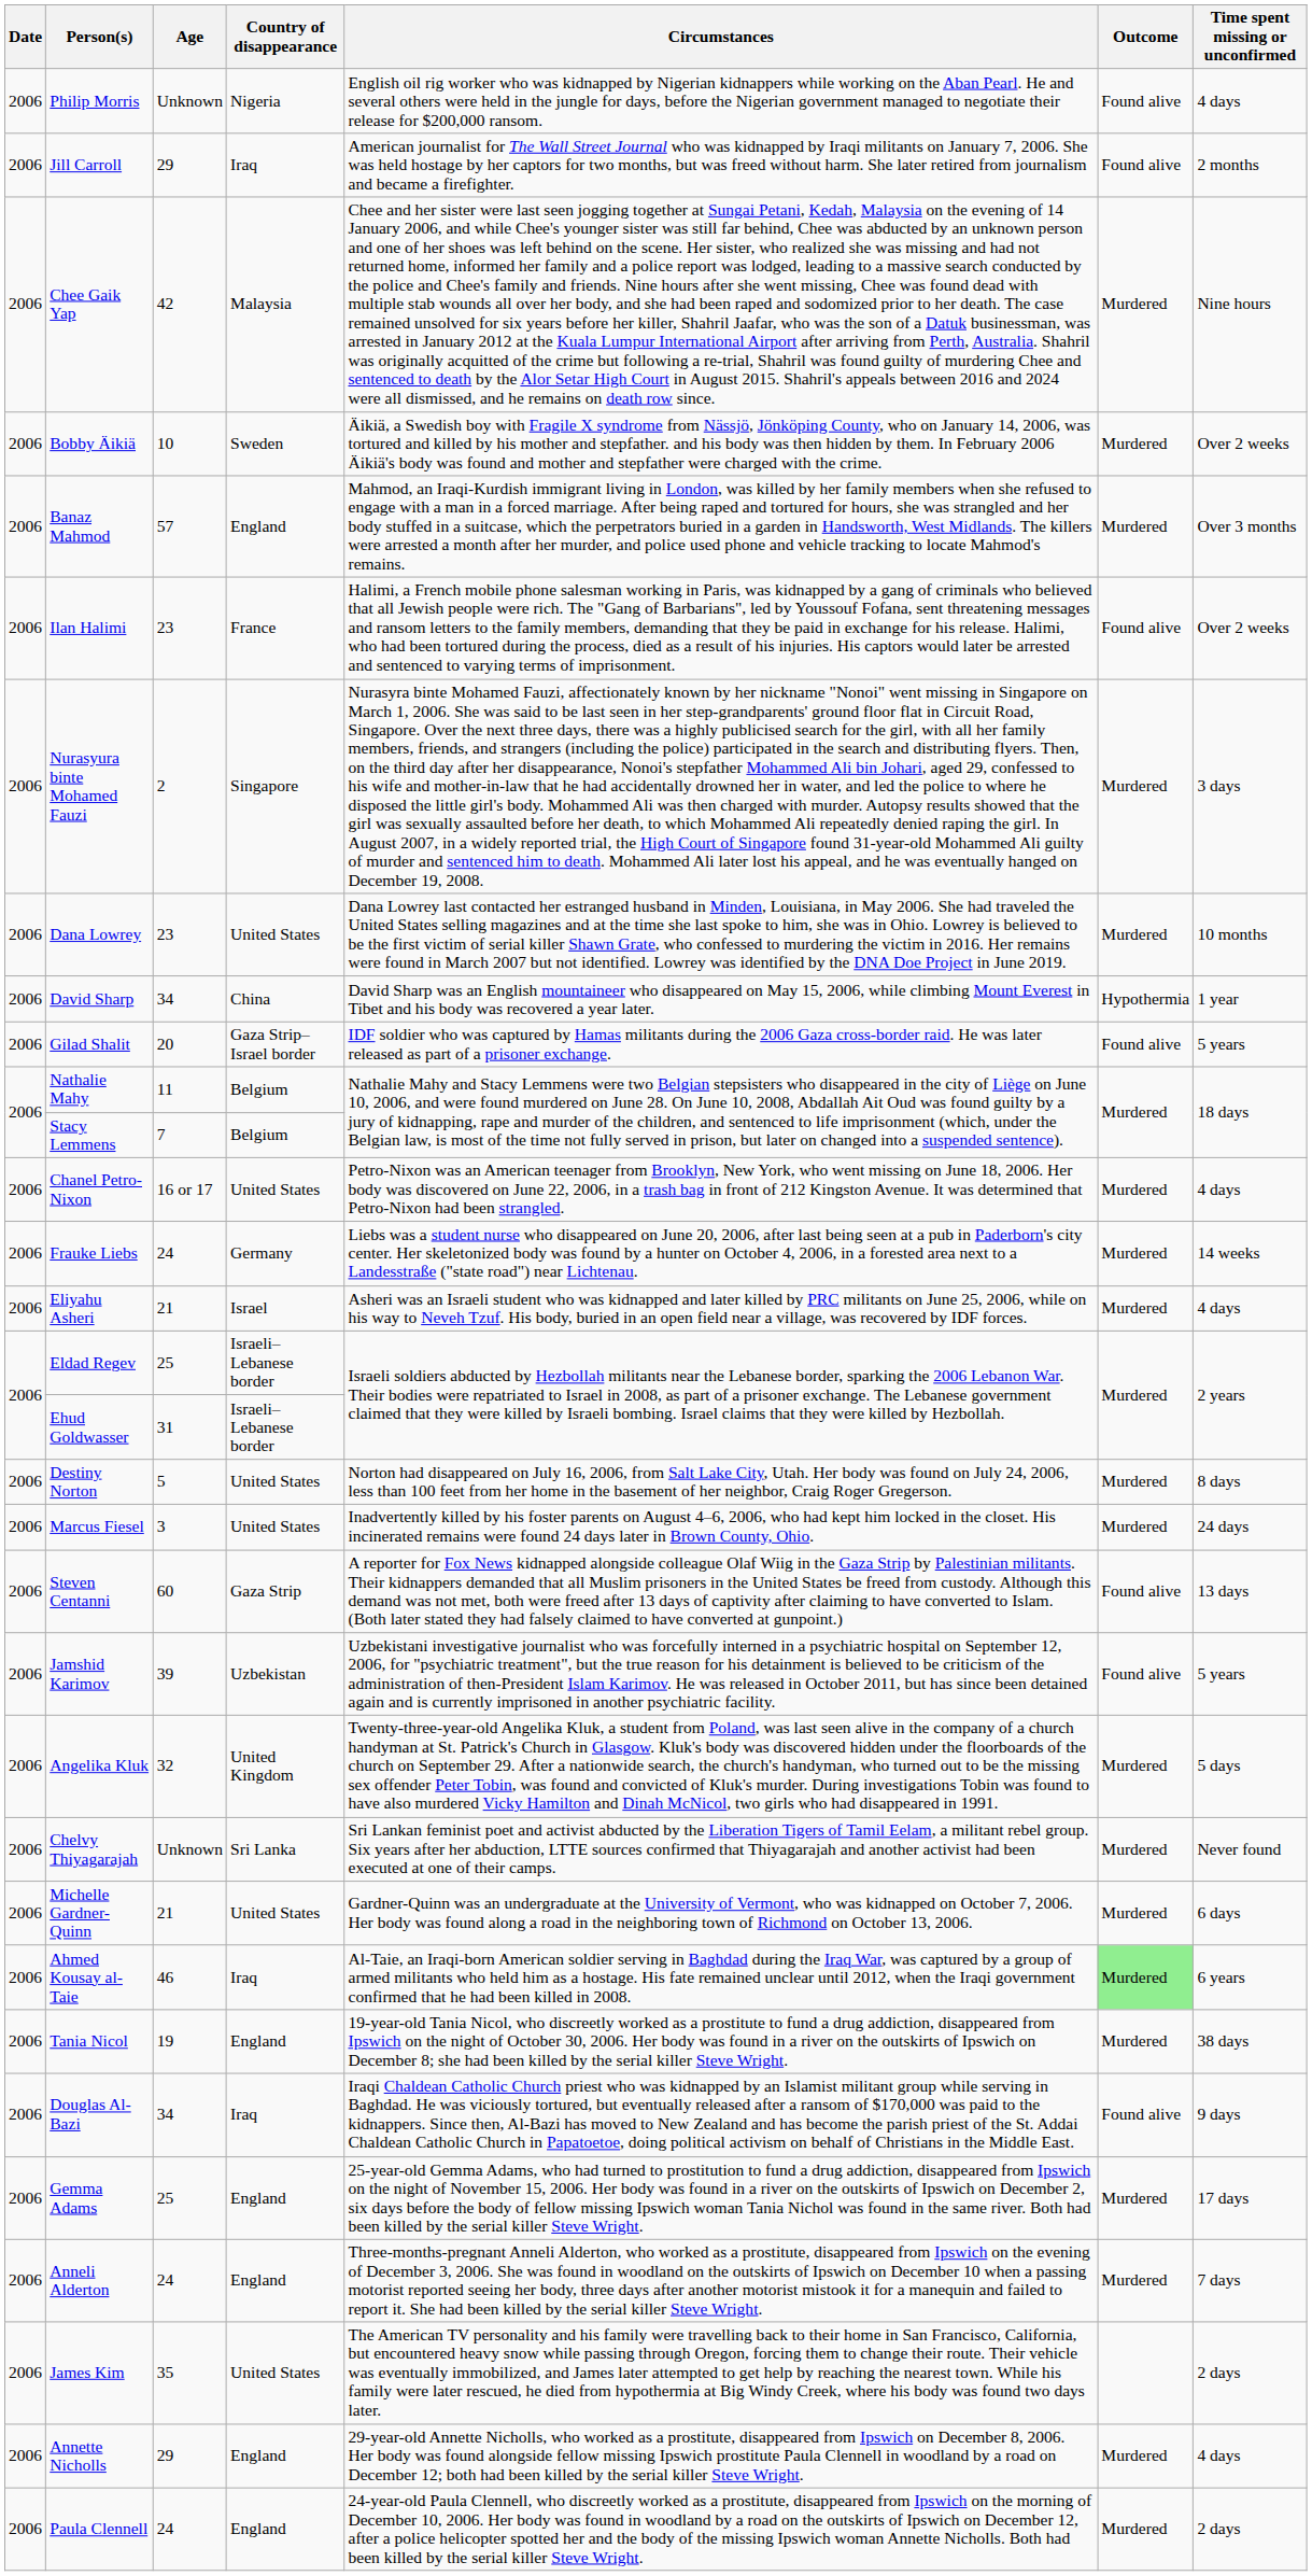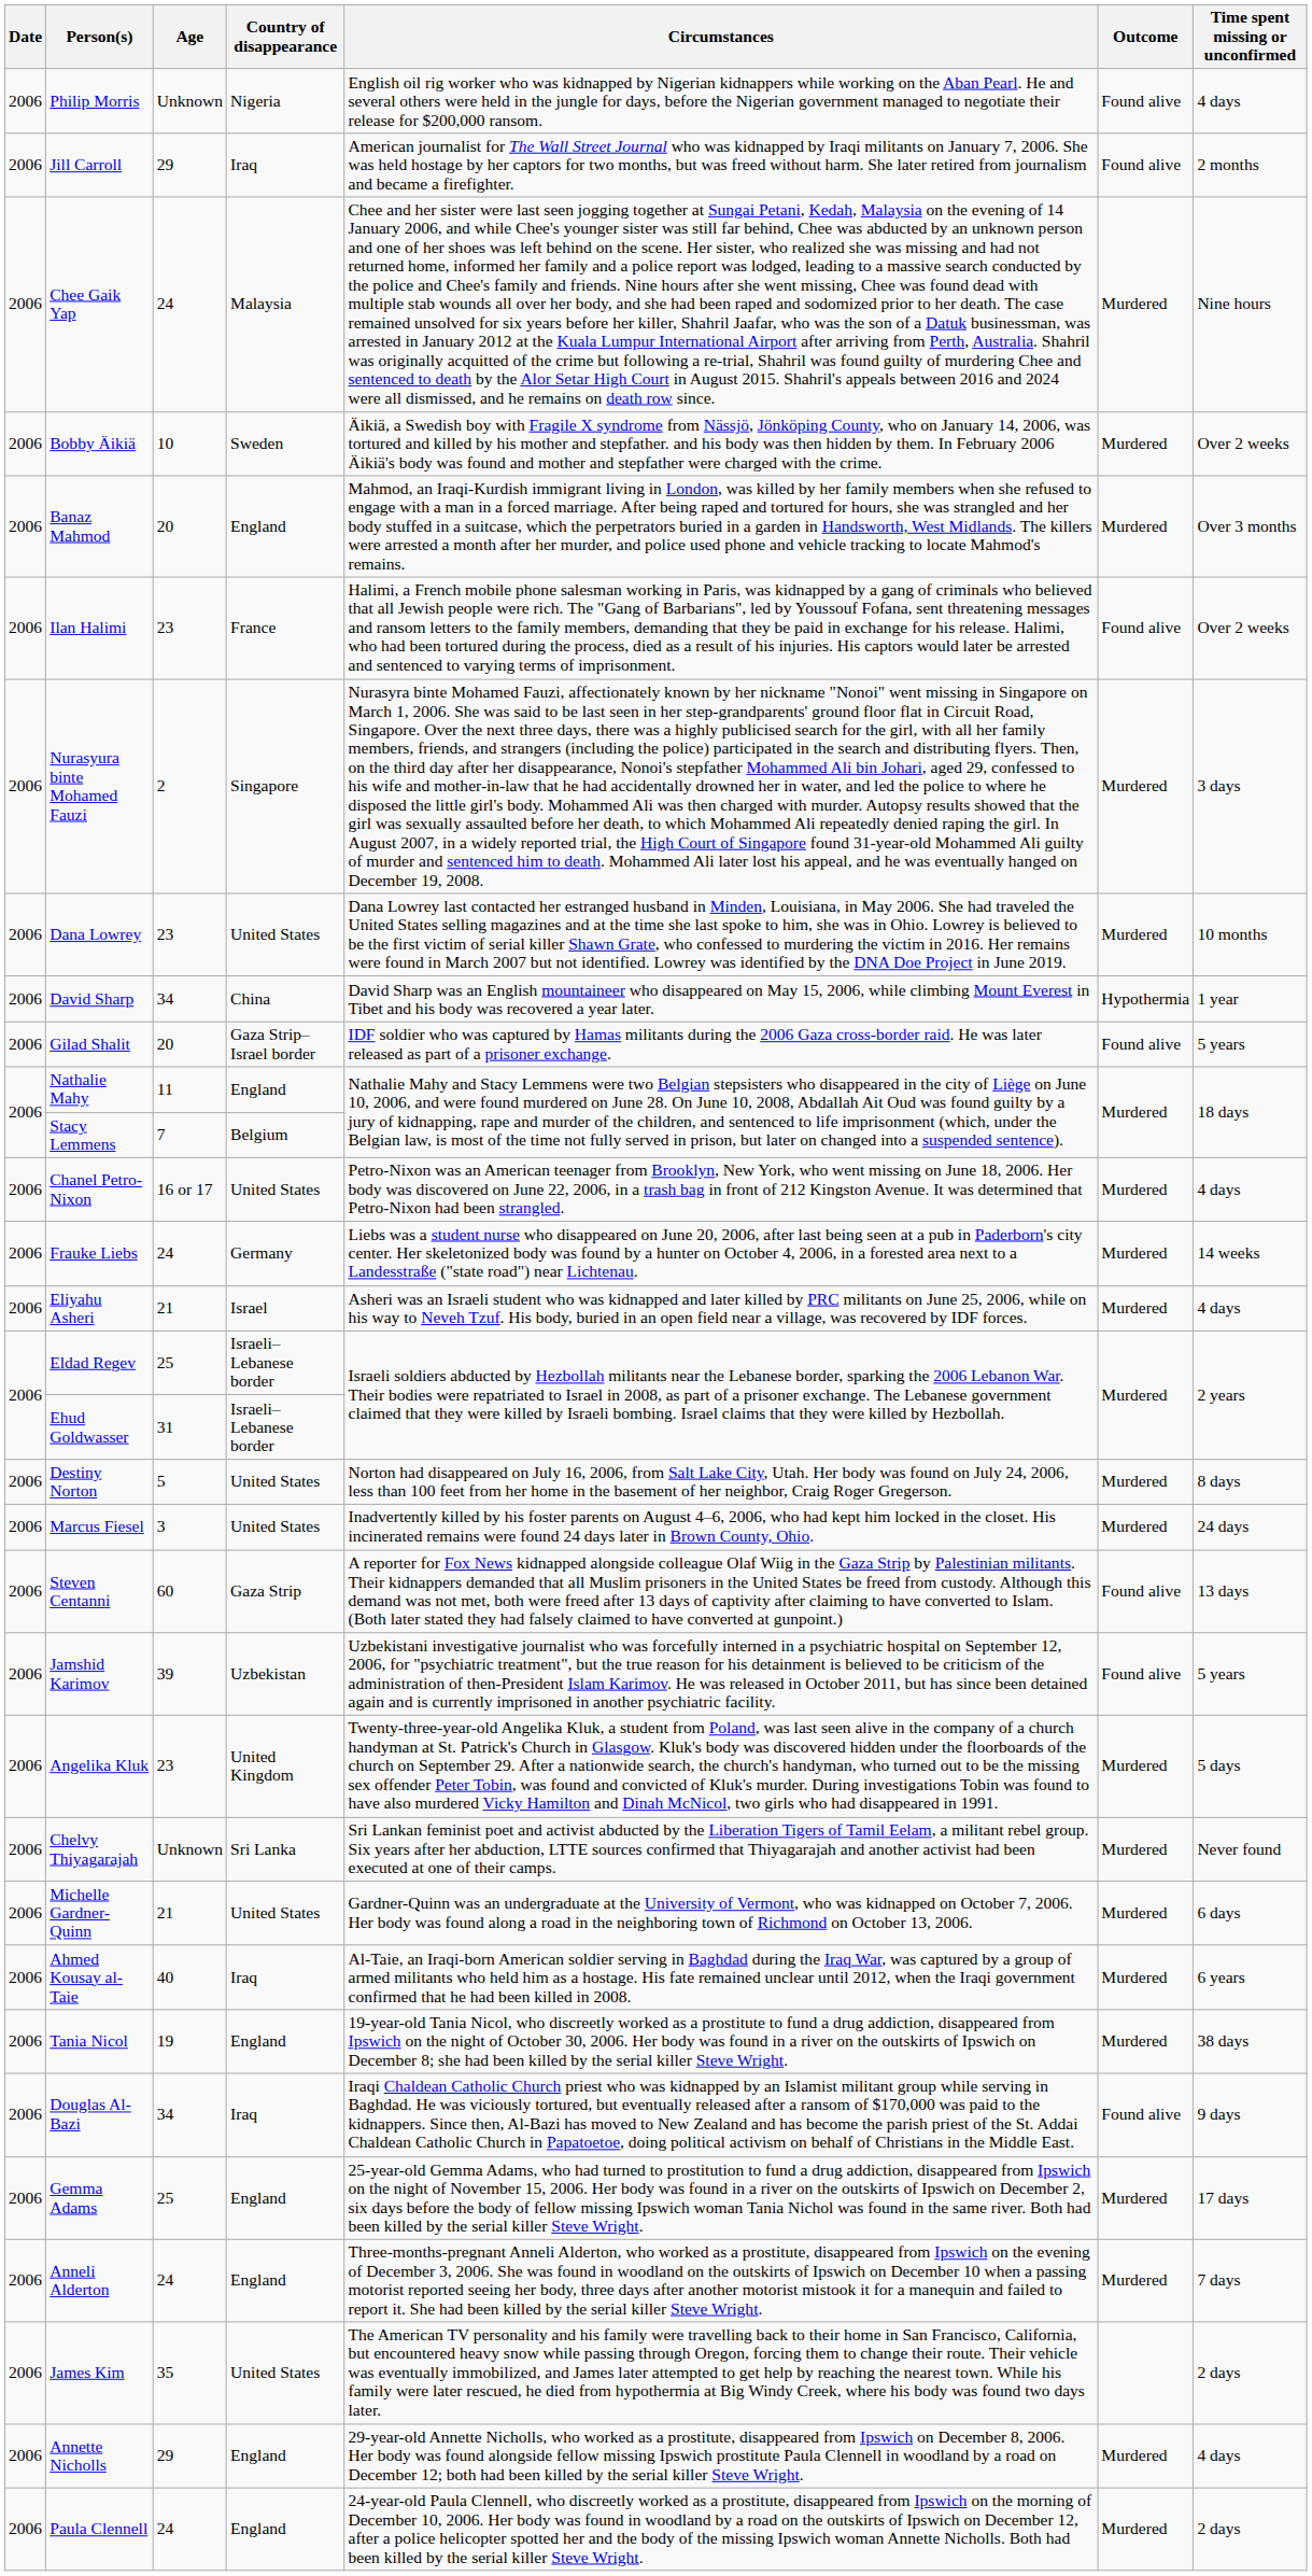Chee Gaik Yap | Age: 42 -> 24
Banaz Mahmod | Age: 57 -> 20
Nathalie Mahy | Country of disappearance: Belgium -> England
Angelika Kluk | Age: 32 -> 23
Ahmed Kousay al-Taie | Age: 46 -> 40
Ahmed Kousay al-Taie | Outcome: lightgreen background -> no background
